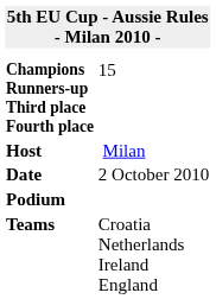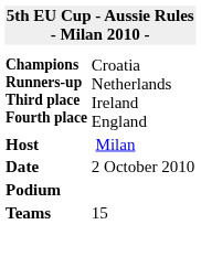row 2 | column 2: 15 -> Croatia Netherlands Ireland England
row 6 | column 2: Croatia Netherlands Ireland England -> 15
